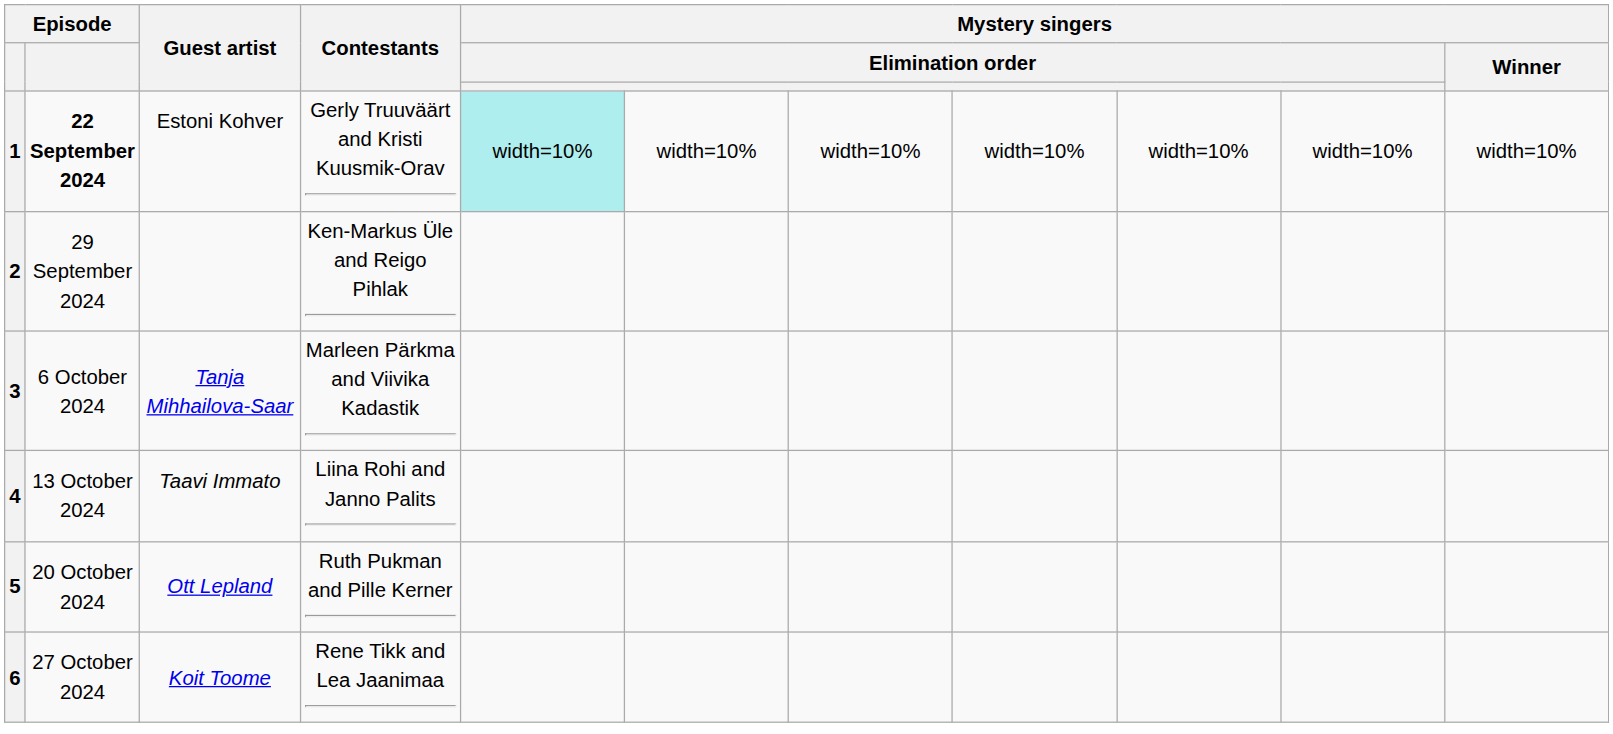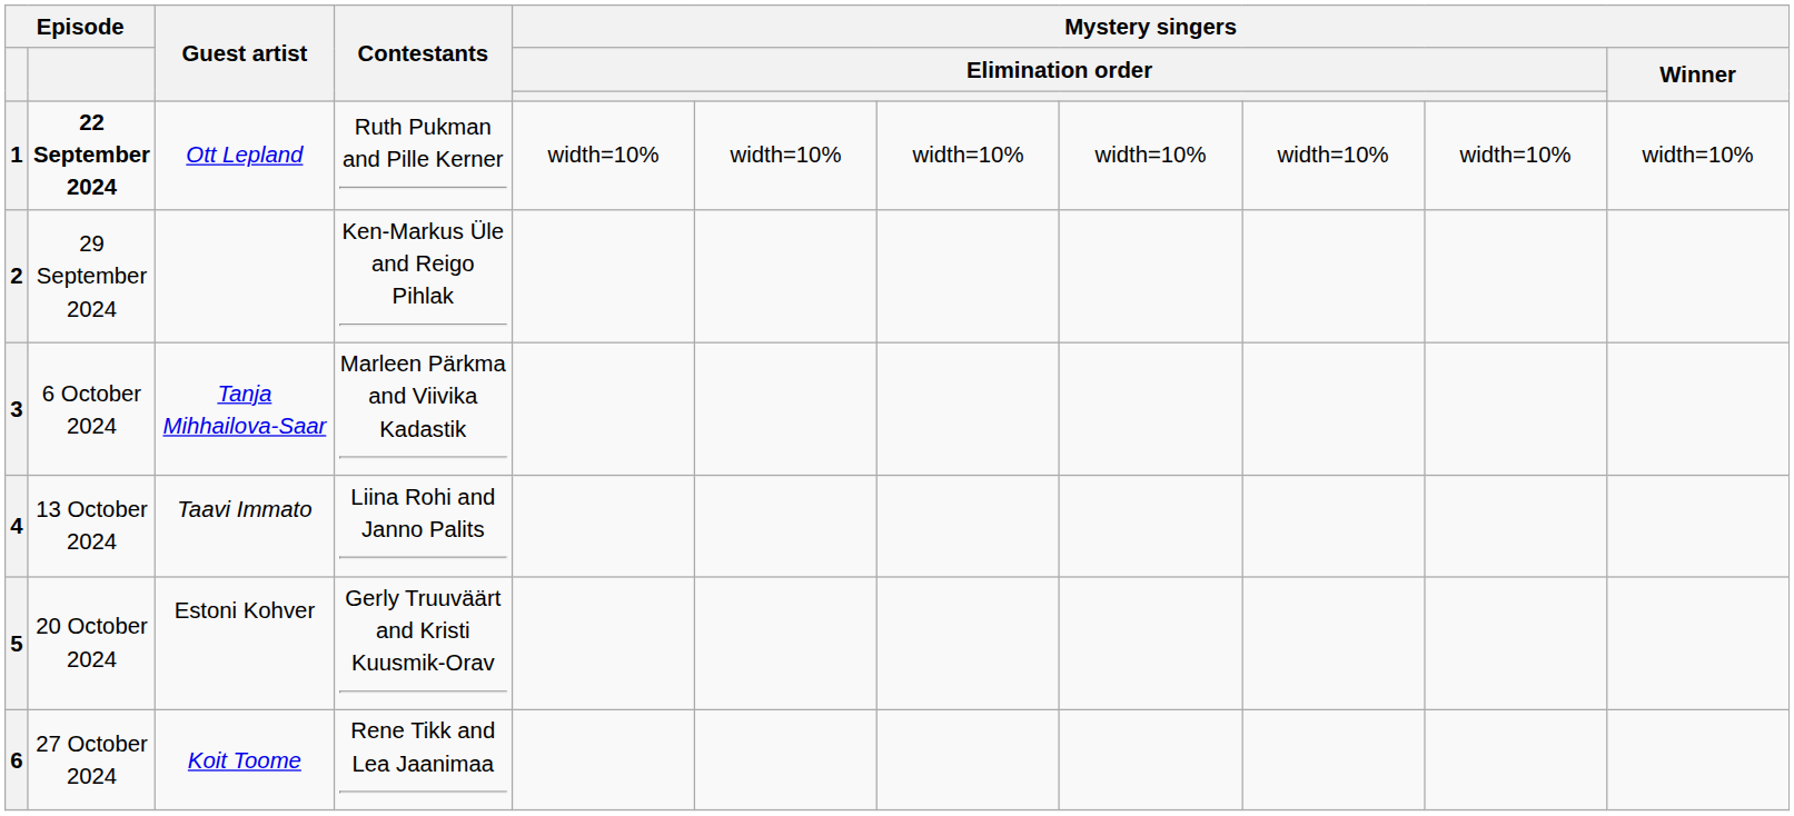1 | Guest artist: Estoni Kohver -> Ott Lepland
1 | Contestants: Gerly Truuväärt and Kristi Kuusmik-Orav -> Ruth Pukman and Pille Kerner
1 | column 5: paleturquoise background -> no background
5 | Guest artist: Ott Lepland -> Estoni Kohver
5 | Contestants: Ruth Pukman and Pille Kerner -> Gerly Truuväärt and Kristi Kuusmik-Orav
